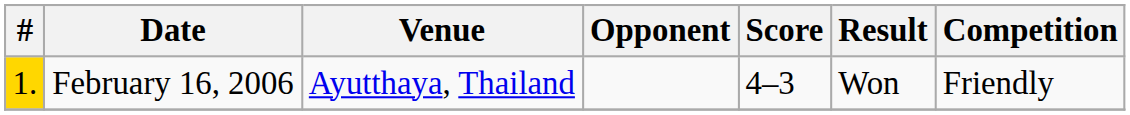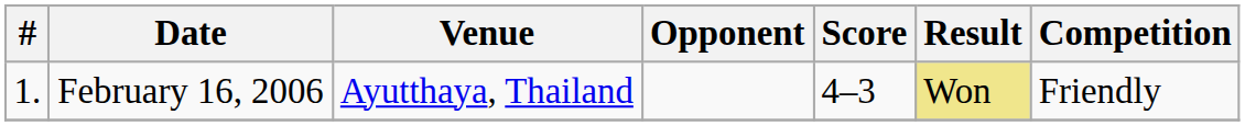February 16, 2006 | #: gold background -> no background
February 16, 2006 | Result: no background -> khaki background
